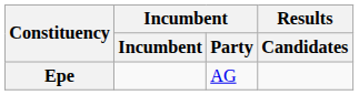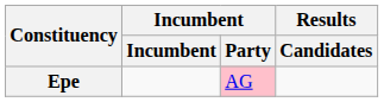Epe | Incumbent / Party: no background -> pink background
